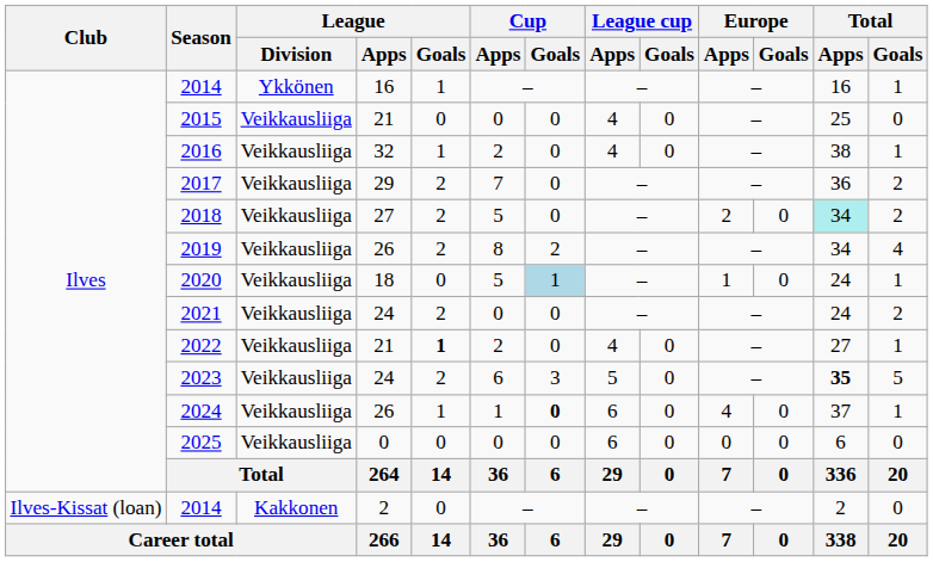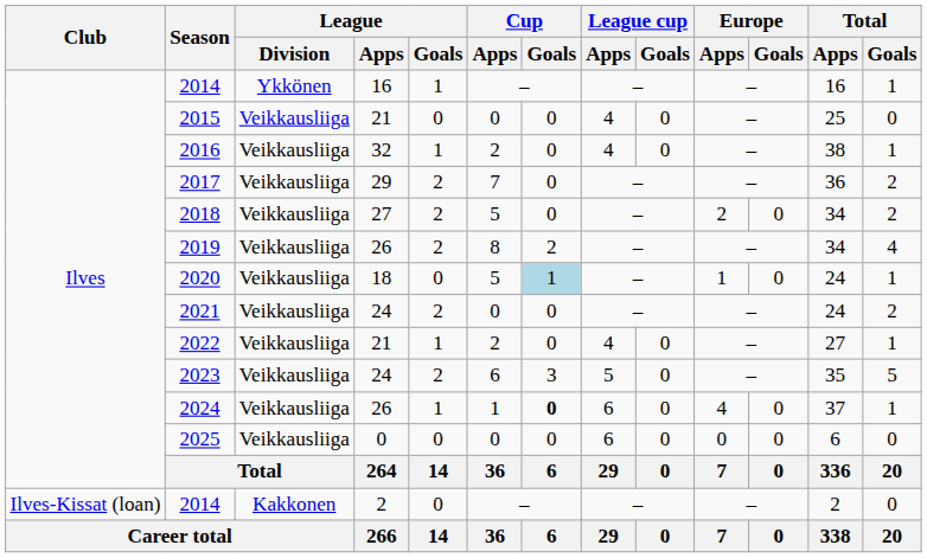2018 | Total / Apps: paleturquoise background -> no background
2022 | League / Goals: bold -> normal
2023 | Total / Apps: bold -> normal
